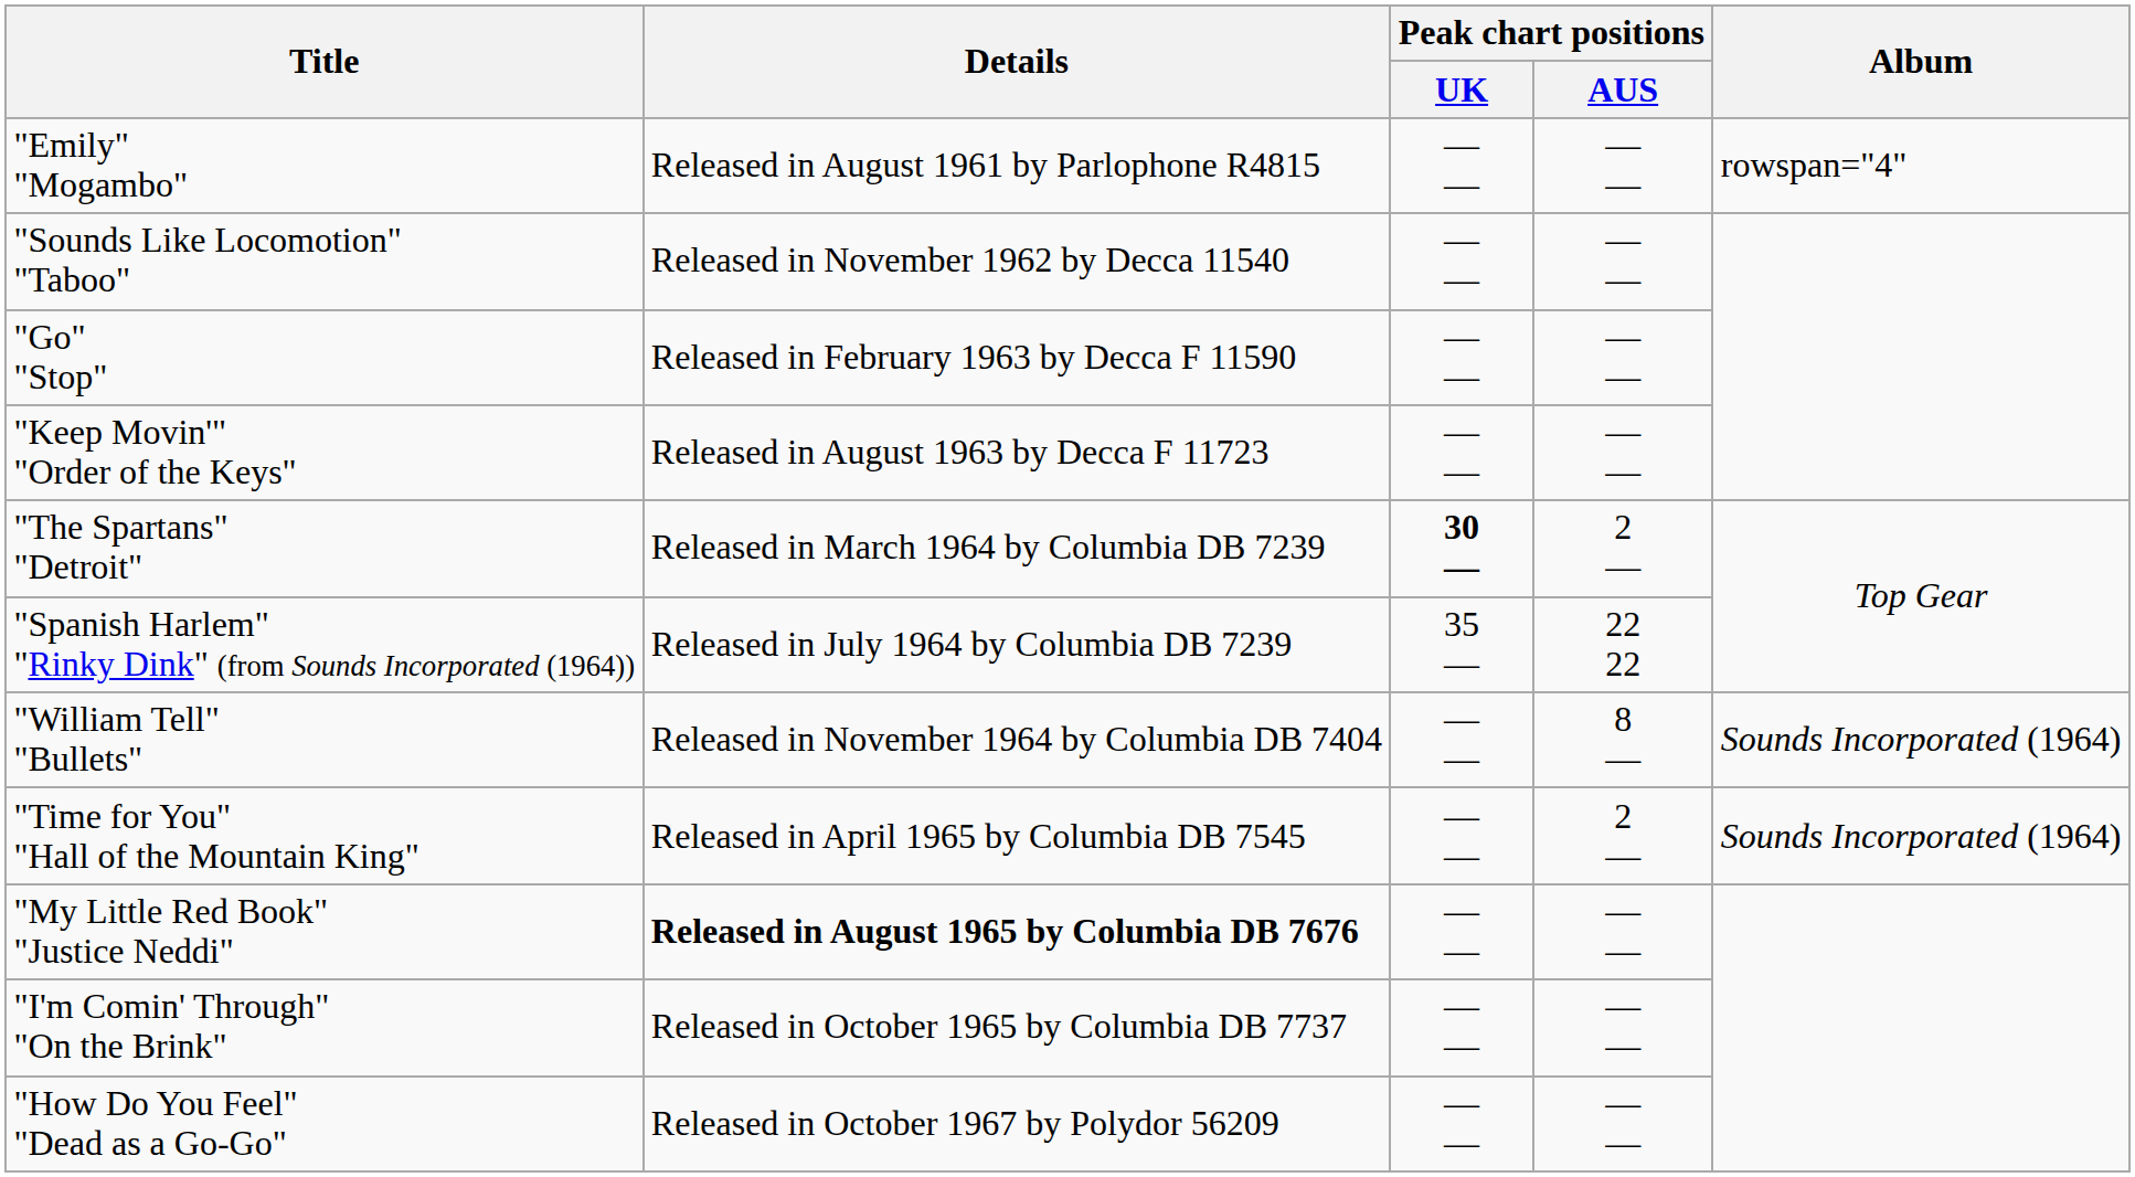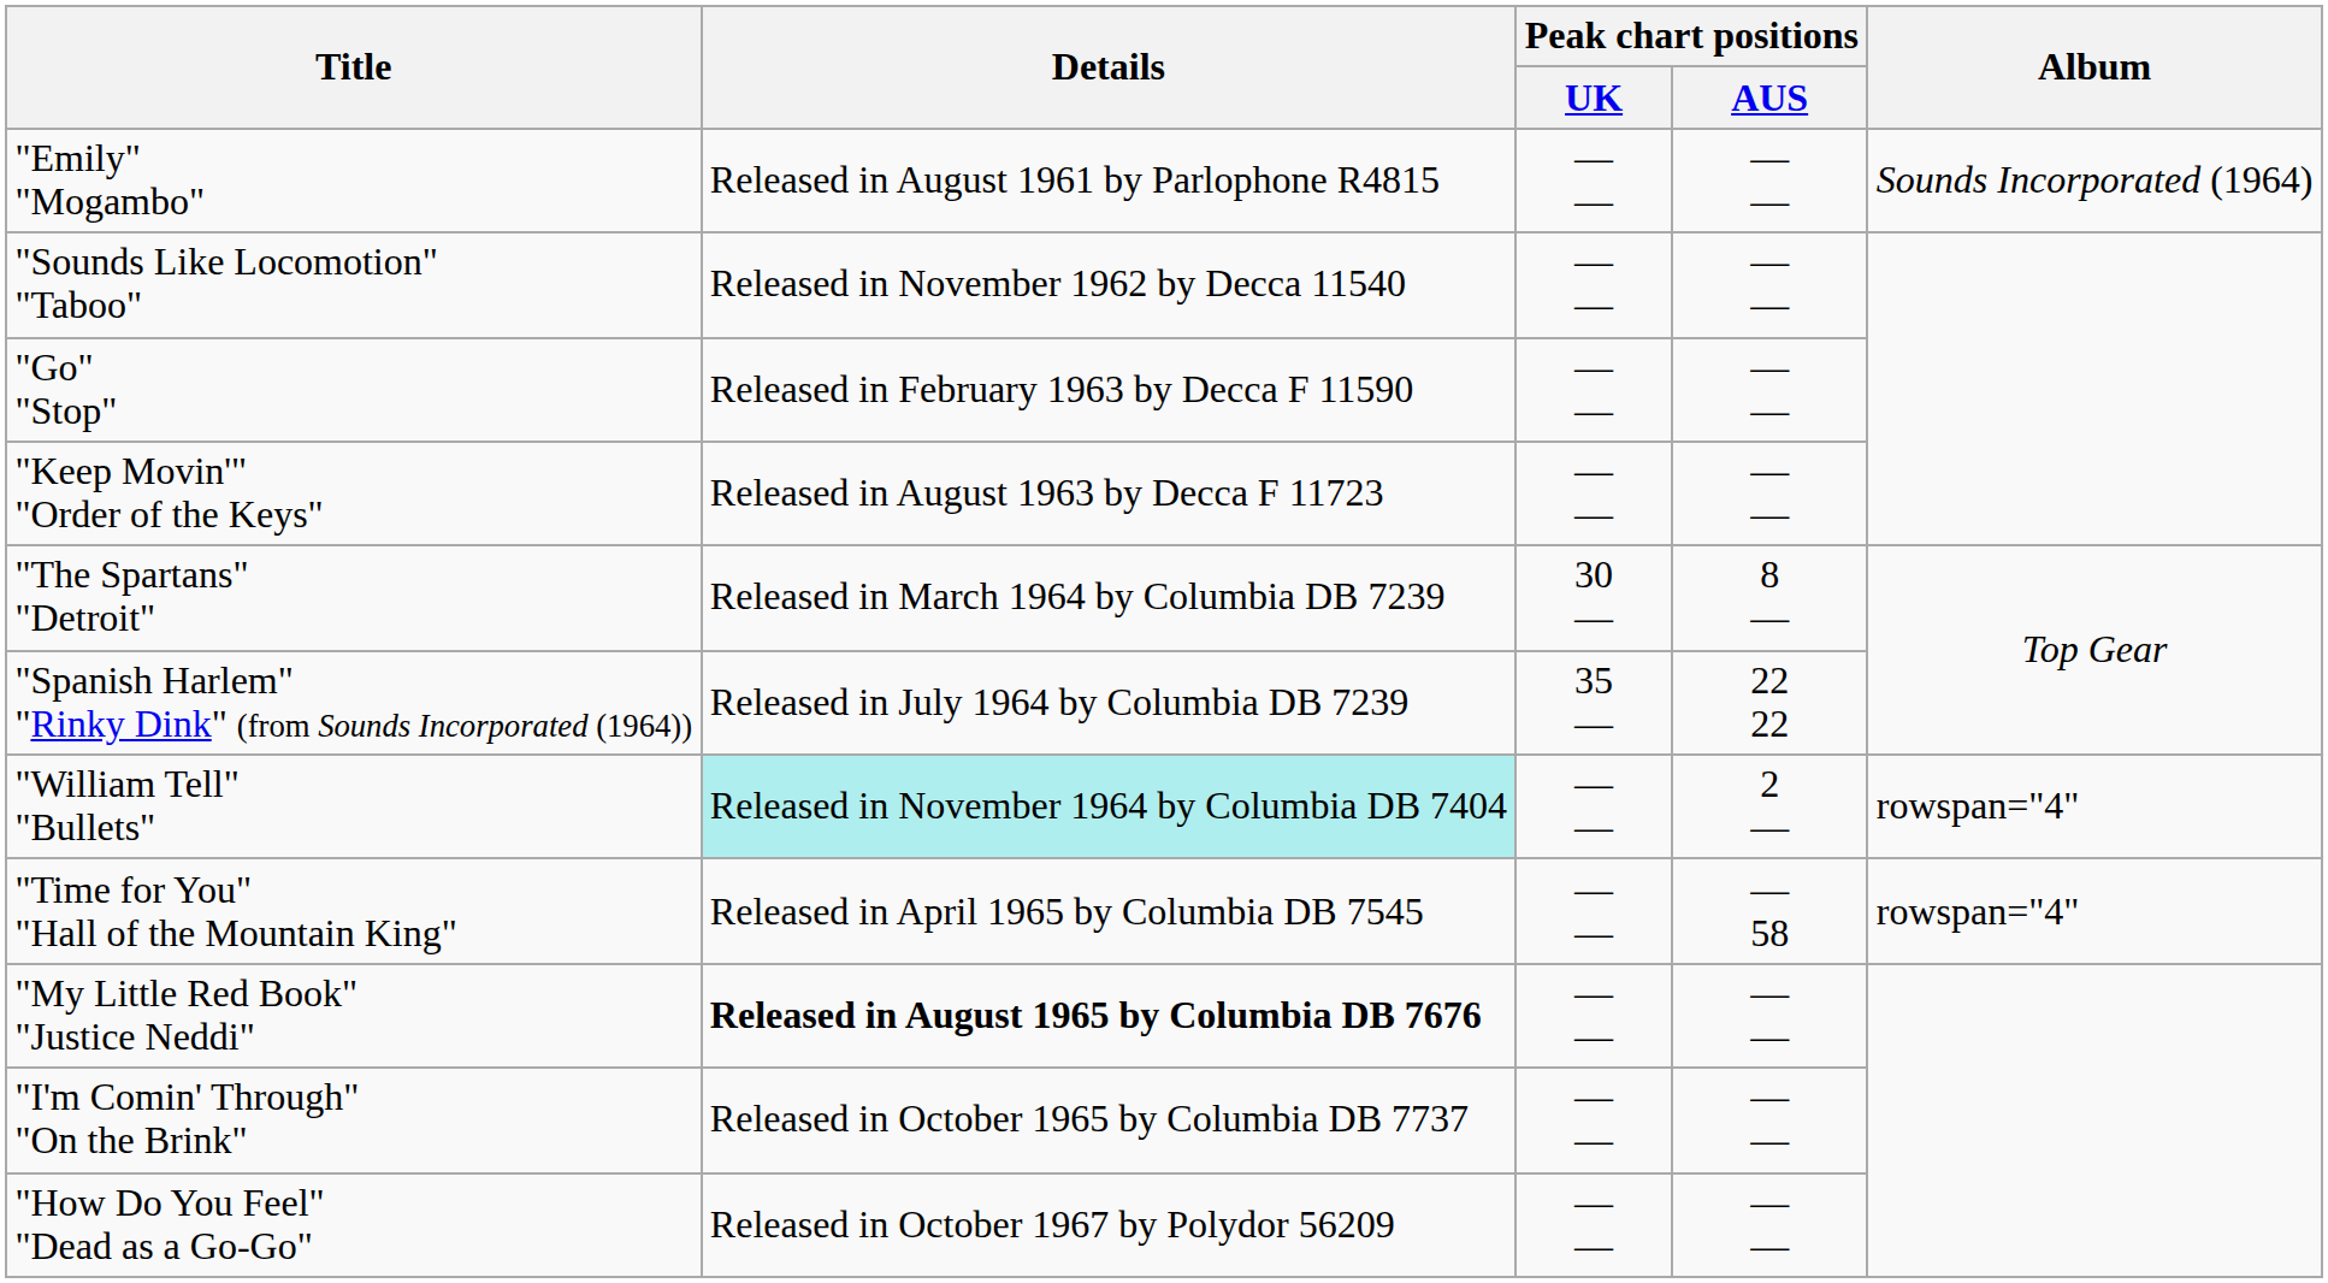"Emily" "Mogambo" | Album: rowspan="4" -> Sounds Incorporated (1964)
"The Spartans" "Detroit" | Peak chart positions / UK: bold -> normal
"The Spartans" "Detroit" | Peak chart positions / AUS: 2 — -> 8 —
"William Tell" "Bullets" | Details: no background -> paleturquoise background
"William Tell" "Bullets" | Peak chart positions / AUS: 8 — -> 2 —
"William Tell" "Bullets" | Album: Sounds Incorporated (1964) -> rowspan="4"
"Time for You" "Hall of the Mountain King" | Peak chart positions / AUS: 2 — -> — 58
"Time for You" "Hall of the Mountain King" | Album: Sounds Incorporated (1964) -> rowspan="4"
